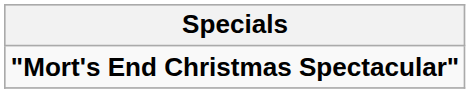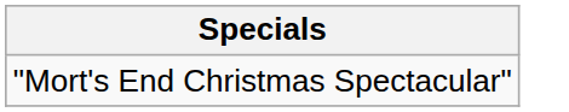row 2 | column 1: bold -> normal
